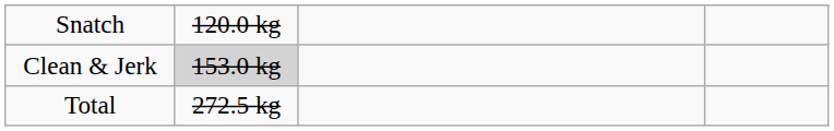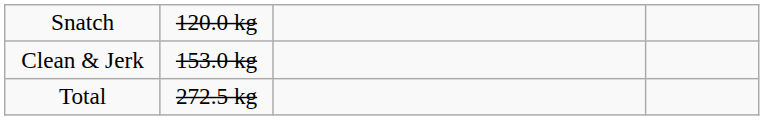Clean & Jerk | column 2: lightgrey background -> no background
